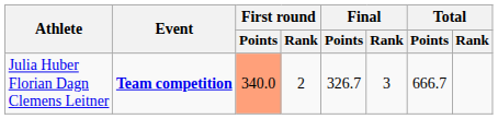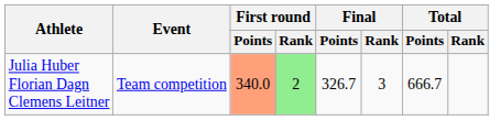Julia Huber Florian Dagn Clemens Leitner | Event: bold -> normal
Julia Huber Florian Dagn Clemens Leitner | First round / Rank: no background -> lightgreen background
